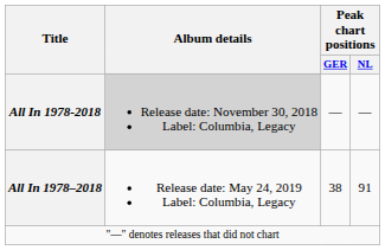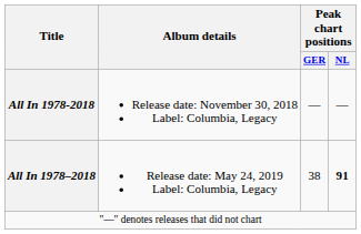All In 1978-2018 | Album details: lightgrey background -> no background
All In 1978–2018 | Peak chart positions / NL: normal -> bold
